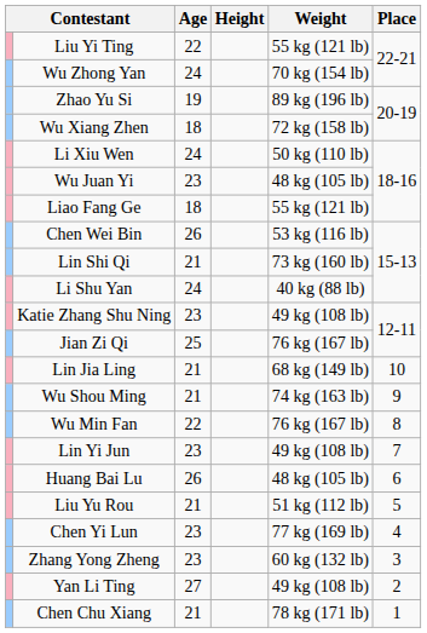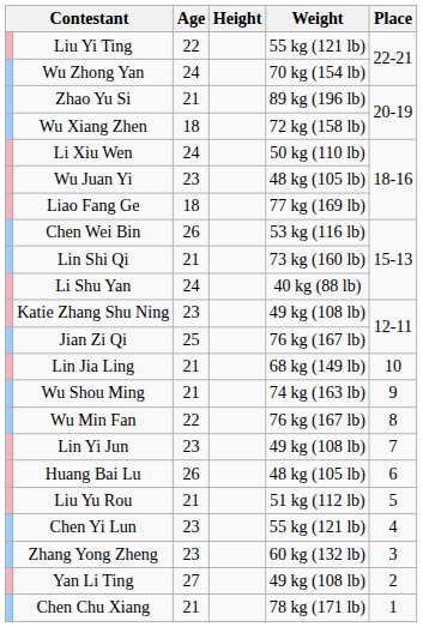Zhao Yu Si | Age: 19 -> 21
Liao Fang Ge | Weight: 55 kg (121 lb) -> 77 kg (169 lb)
Chen Yi Lun | Weight: 77 kg (169 lb) -> 55 kg (121 lb)
